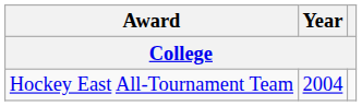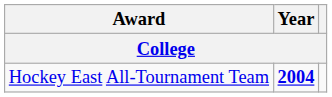row 3 | Year: normal -> bold
